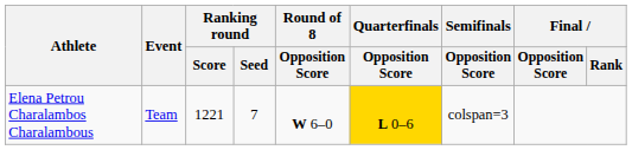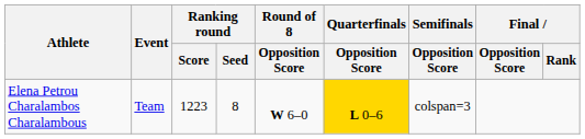Elena Petrou Charalambos Charalambous | Ranking round / Score: 1221 -> 1223
Elena Petrou Charalambos Charalambous | Ranking round / Seed: 7 -> 8
